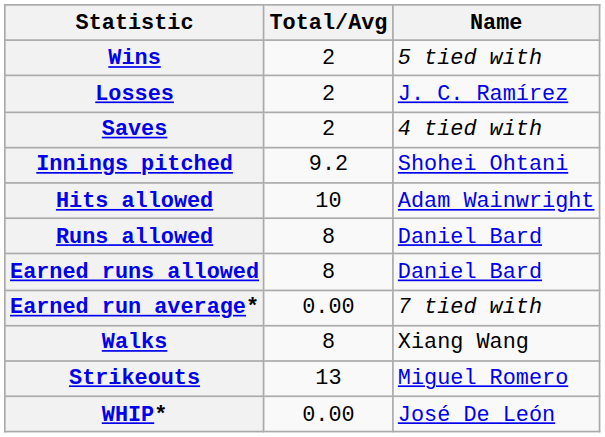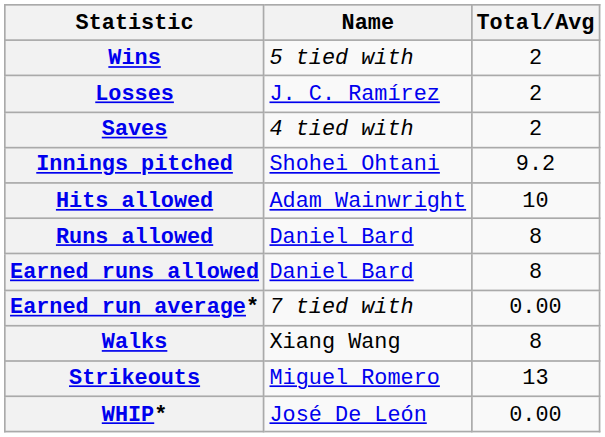columns swapped: Name <-> Total/Avg
